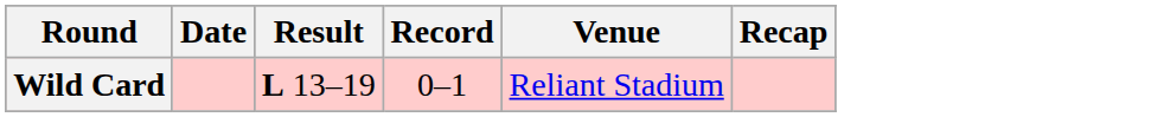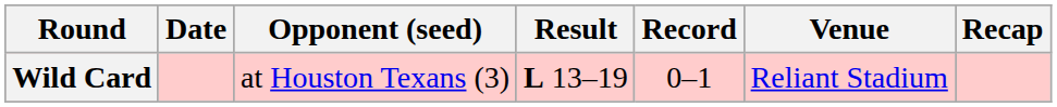+ column: Opponent (seed) | at Houston Texans (3)
